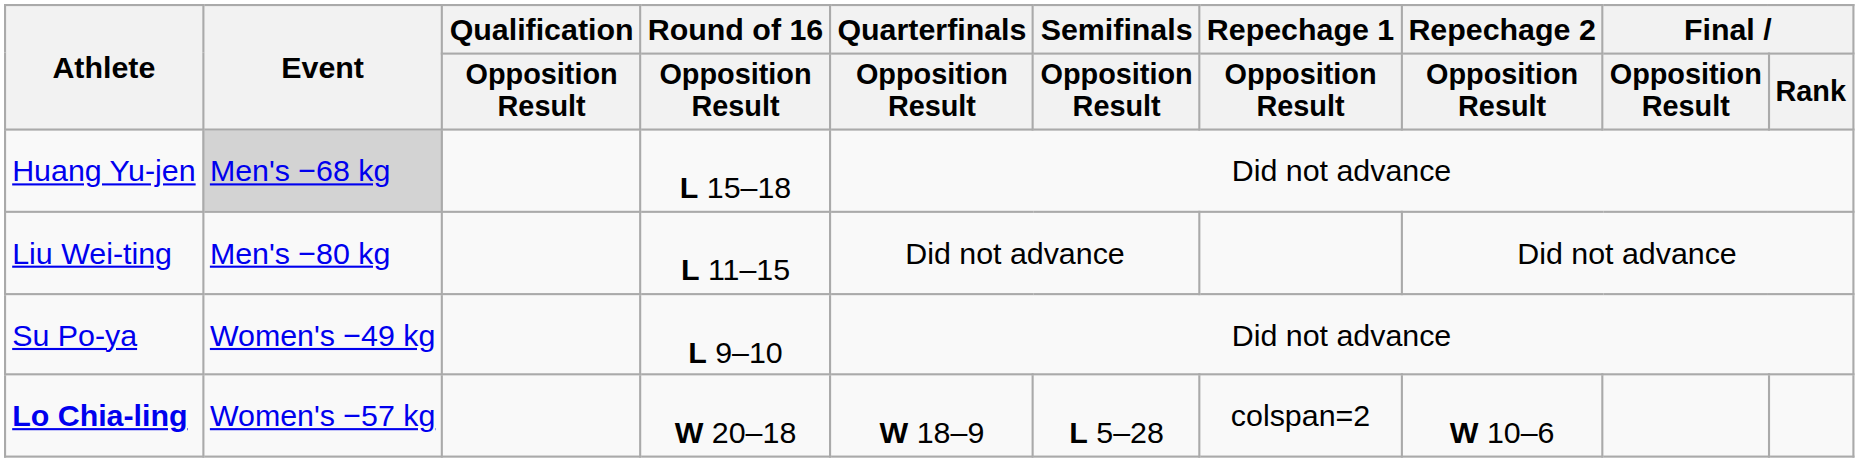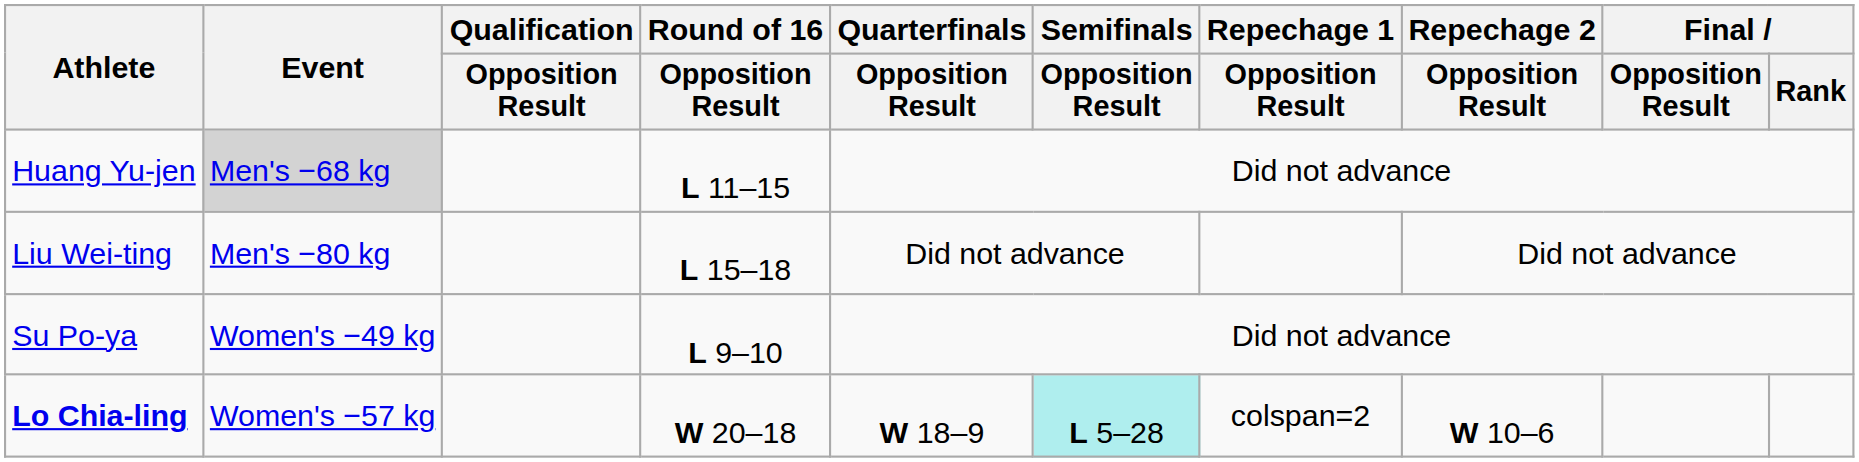Huang Yu-jen | Round of 16 / Opposition Result: L 15–18 -> L 11–15
Liu Wei-ting | Round of 16 / Opposition Result: L 11–15 -> L 15–18
Lo Chia-ling | Semifinals / Opposition Result: no background -> paleturquoise background
